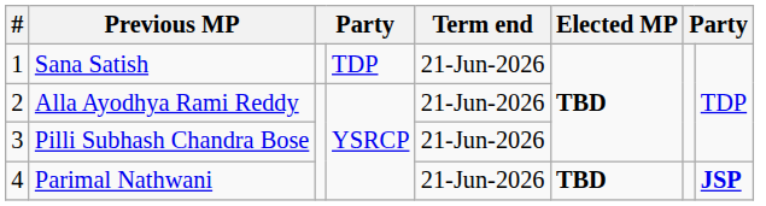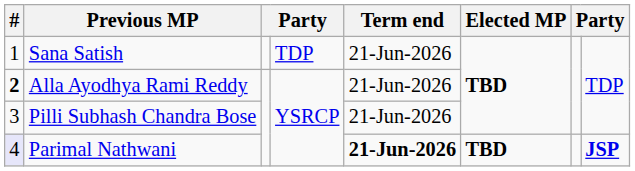Alla Ayodhya Rami Reddy | #: normal -> bold
Parimal Nathwani | #: no background -> lavender background
Parimal Nathwani | Term end: normal -> bold
